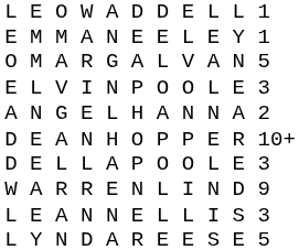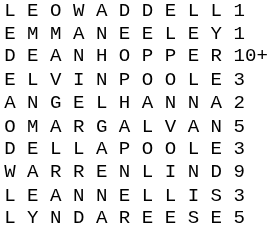row 3 | column 1: O M A R G A L V A N 5 -> D E A N H O P P E R 10+
row 6 | column 1: D E A N H O P P E R 10+ -> O M A R G A L V A N 5
